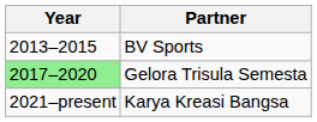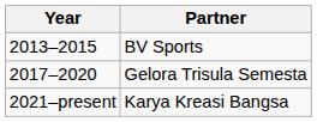Gelora Trisula Semesta | Year: lightgreen background -> no background
